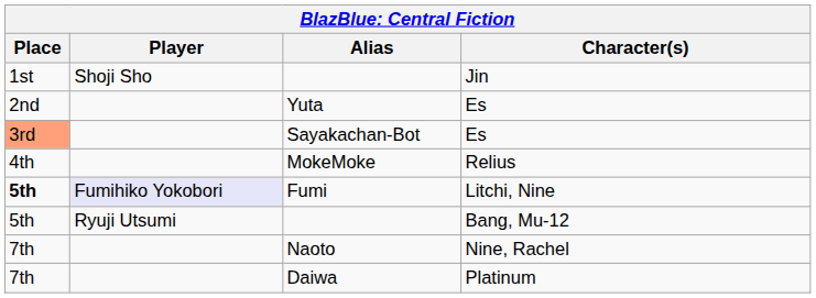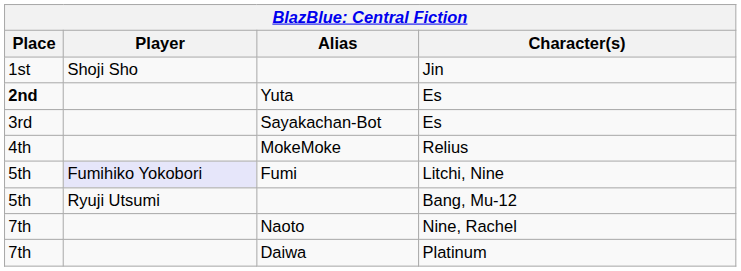Yuta | Place: normal -> bold
Sayakachan-Bot | Place: lightsalmon background -> no background
Fumi | Place: bold -> normal
